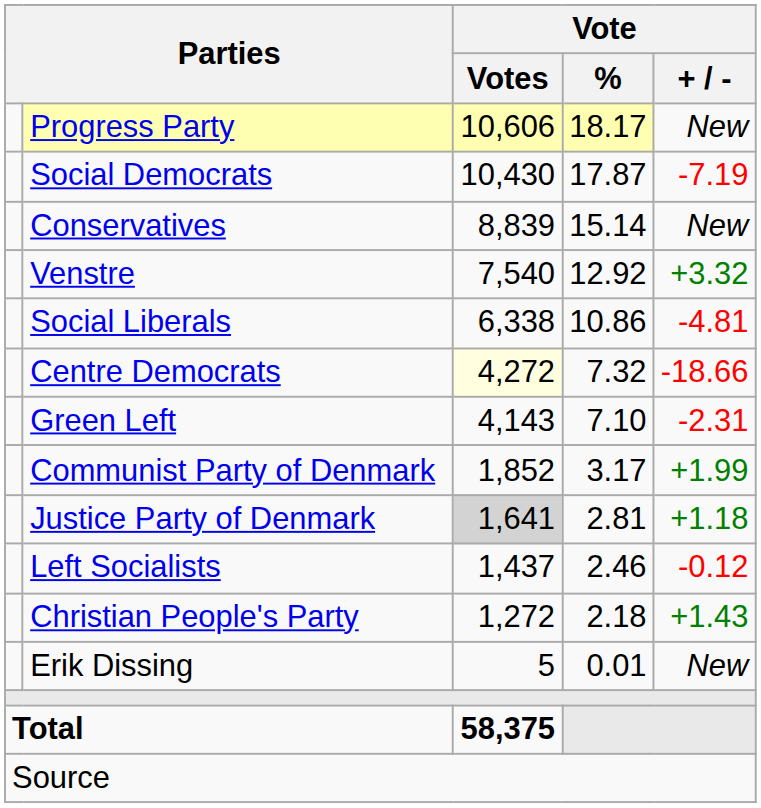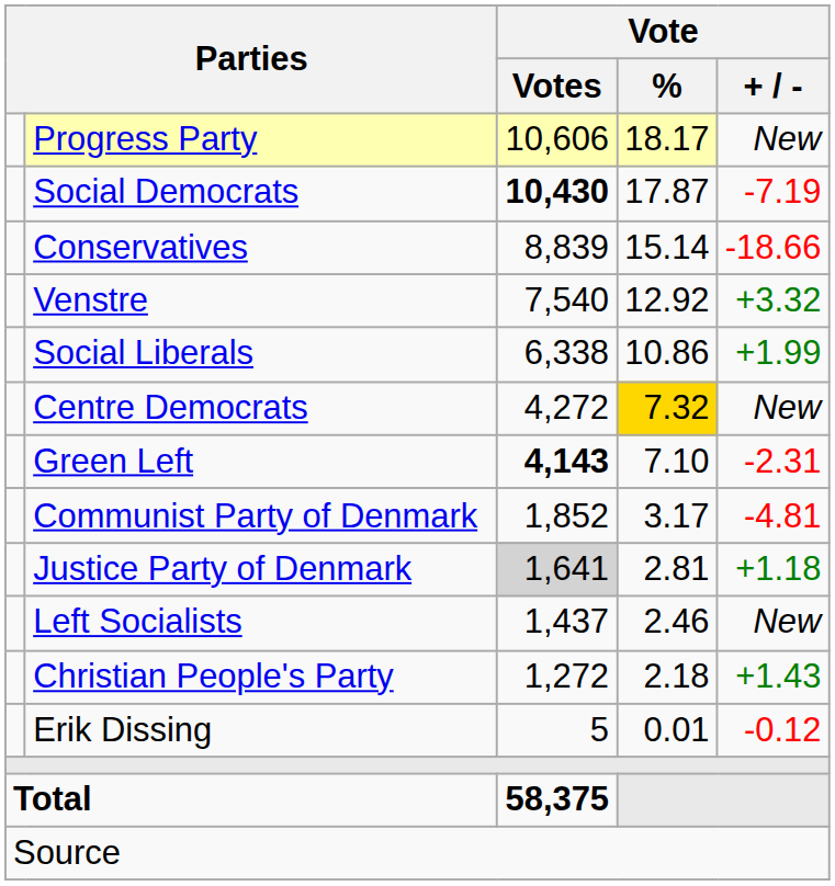Social Democrats | Vote / Votes: normal -> bold
Conservatives | Vote / + / -: New -> -18.66
Social Liberals | Vote / + / -: -4.81 -> +1.99
Centre Democrats | Vote / Votes: lightyellow background -> no background
Centre Democrats | Vote / %: no background -> gold background
Centre Democrats | Vote / + / -: -18.66 -> New
Green Left | Vote / Votes: normal -> bold
Communist Party of Denmark | Vote / + / -: +1.99 -> -4.81
Left Socialists | Vote / + / -: -0.12 -> New
Erik Dissing | Vote / + / -: New -> -0.12
